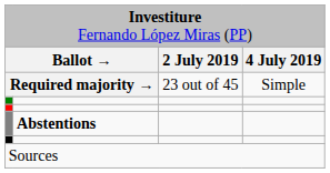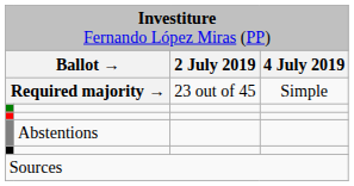Abstentions | column 2: bold -> normal
